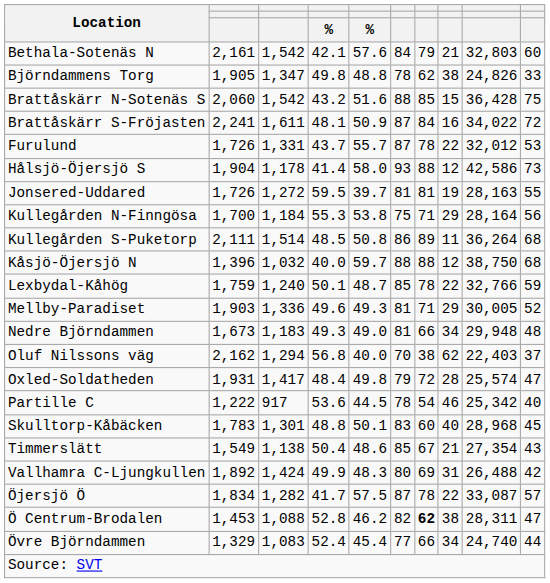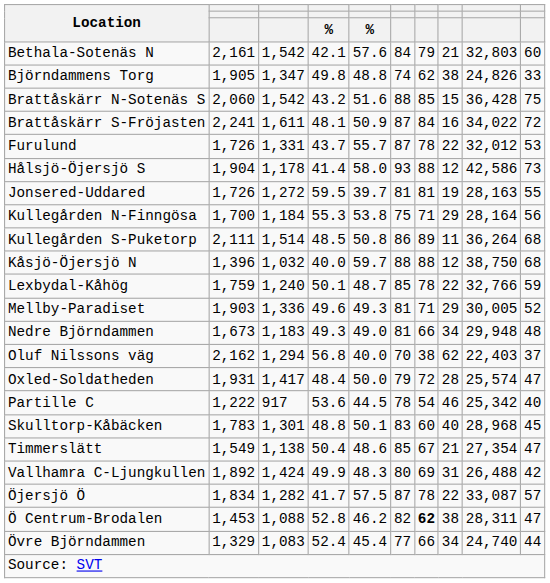Björndammens Torg | column 6: 78 -> 74
Oxled-Soldatheden | column 5: 49.8 -> 50.0
Timmerslätt | column 10: 43 -> 47
